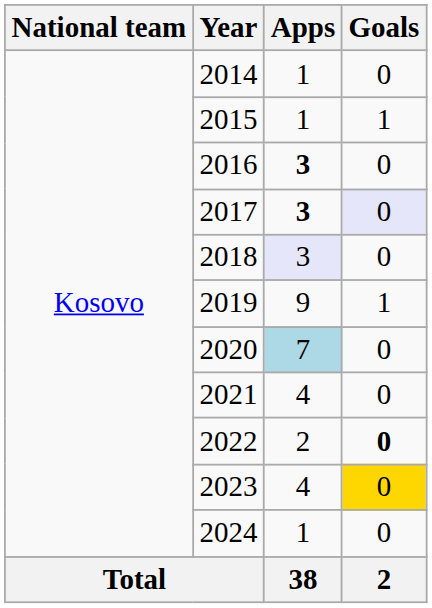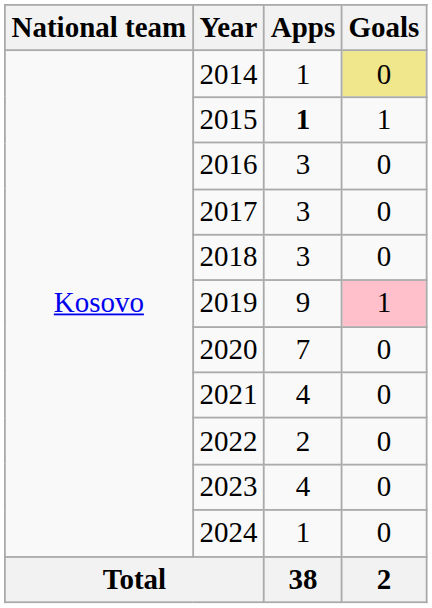2014 | Goals: no background -> khaki background
2015 | Apps: normal -> bold
2016 | Apps: bold -> normal
2017 | Apps: bold -> normal
2017 | Goals: lavender background -> no background
2018 | Apps: lavender background -> no background
2019 | Goals: no background -> pink background
2020 | Apps: lightblue background -> no background
2022 | Goals: bold -> normal
2023 | Goals: gold background -> no background
